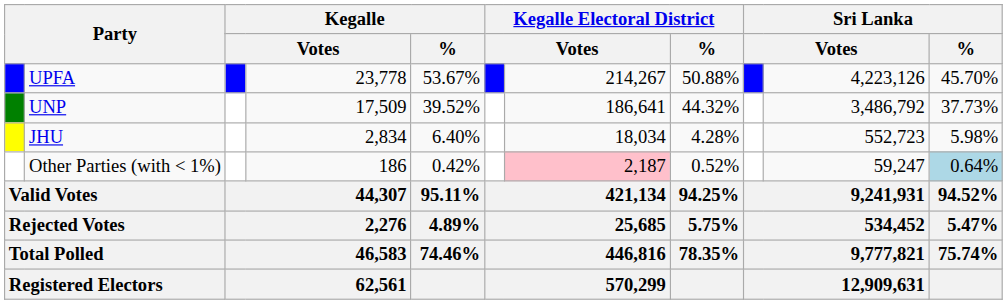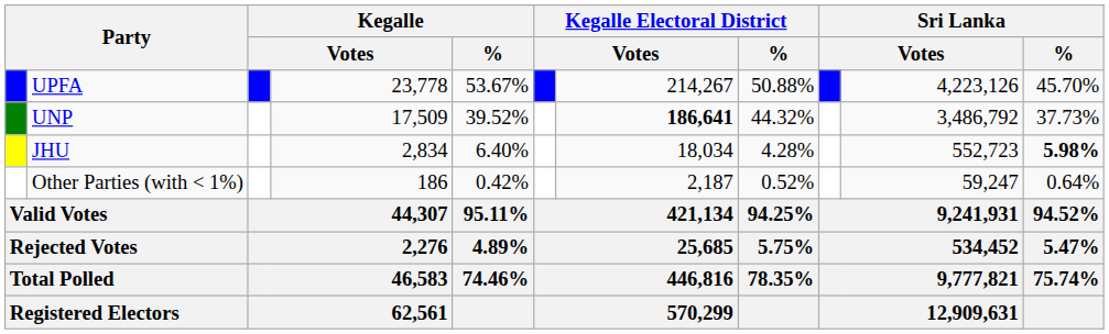UNP | column 7: normal -> bold
JHU | Sri Lanka / %: normal -> bold
Other Parties (with < 1%) | column 7: pink background -> no background
Other Parties (with < 1%) | Sri Lanka / %: lightblue background -> no background
